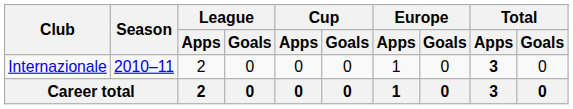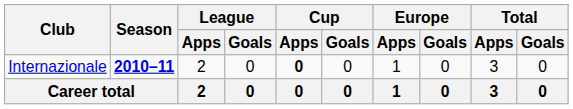Internazionale | Season: normal -> bold
Internazionale | Cup / Apps: normal -> bold
Internazionale | Total / Apps: bold -> normal
